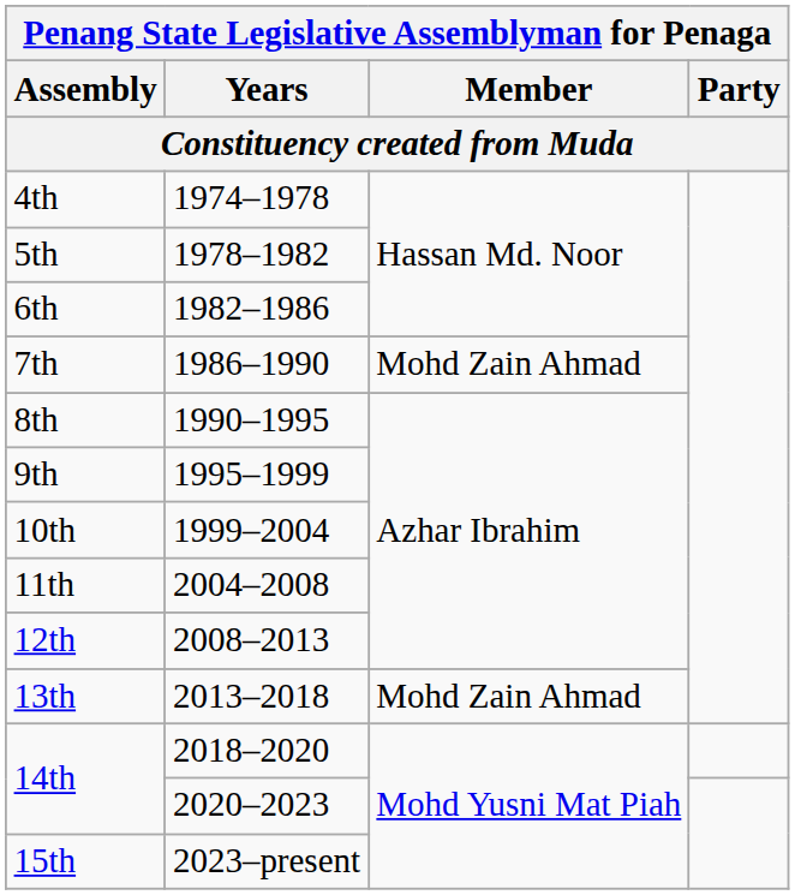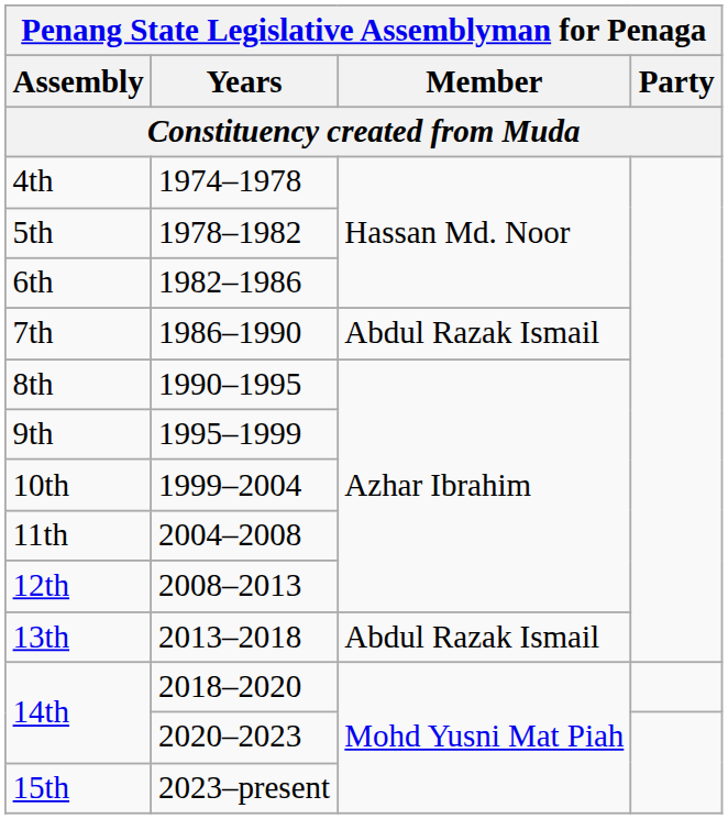7th | Member: Mohd Zain Ahmad -> Abdul Razak Ismail
13th | Member: Mohd Zain Ahmad -> Abdul Razak Ismail
